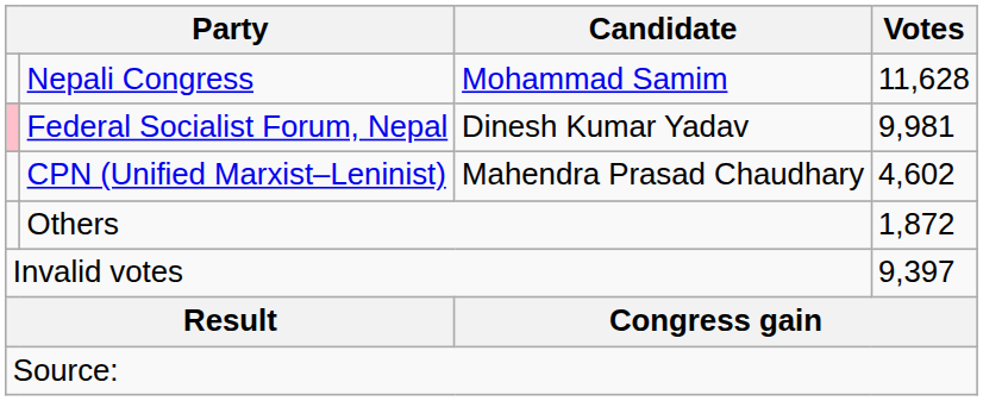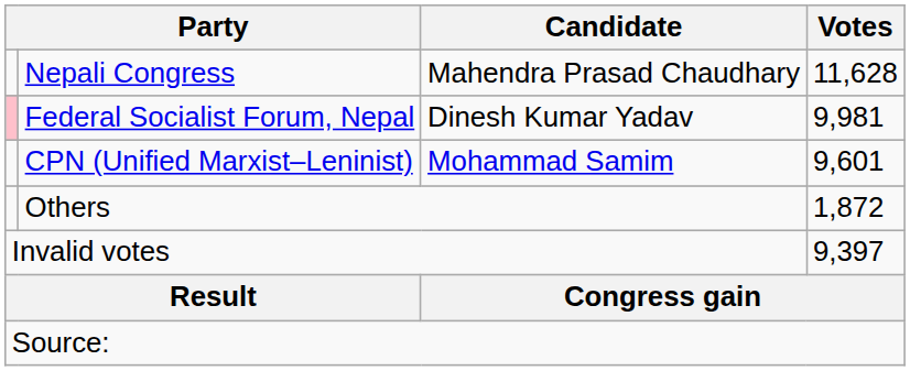Nepali Congress | Candidate: Mohammad Samim -> Mahendra Prasad Chaudhary
CPN (Unified Marxist–Leninist) | Candidate: Mahendra Prasad Chaudhary -> Mohammad Samim
CPN (Unified Marxist–Leninist) | Votes: 4,602 -> 9,601
